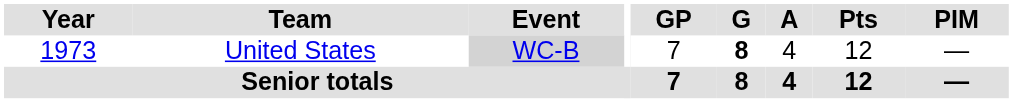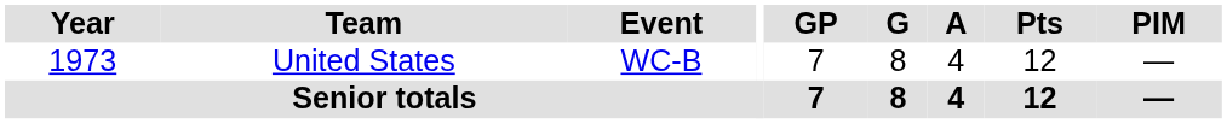United States | Event: lightgrey background -> no background
United States | G: bold -> normal
